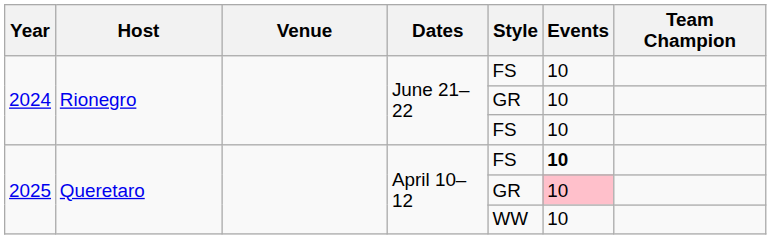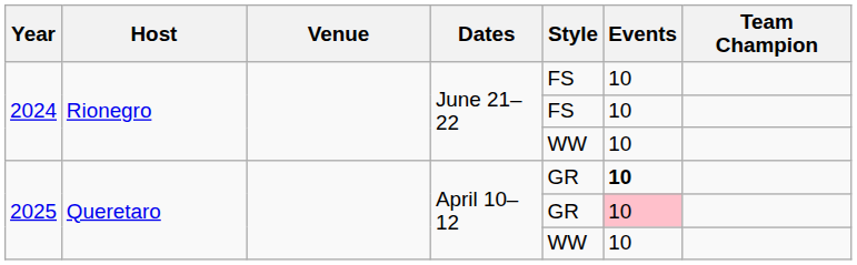row 3 | Style: GR -> FS
row 4 | Style: FS -> WW
row 5 | Style: FS -> GR
